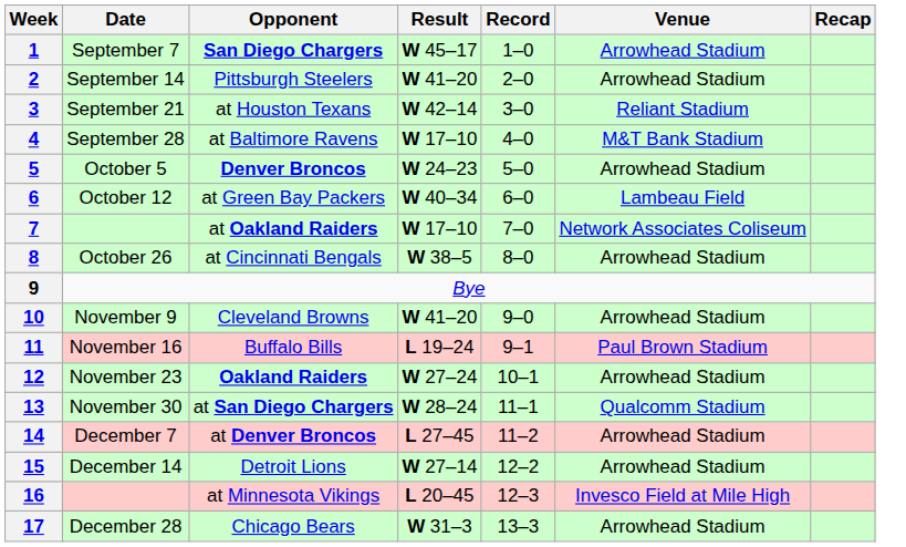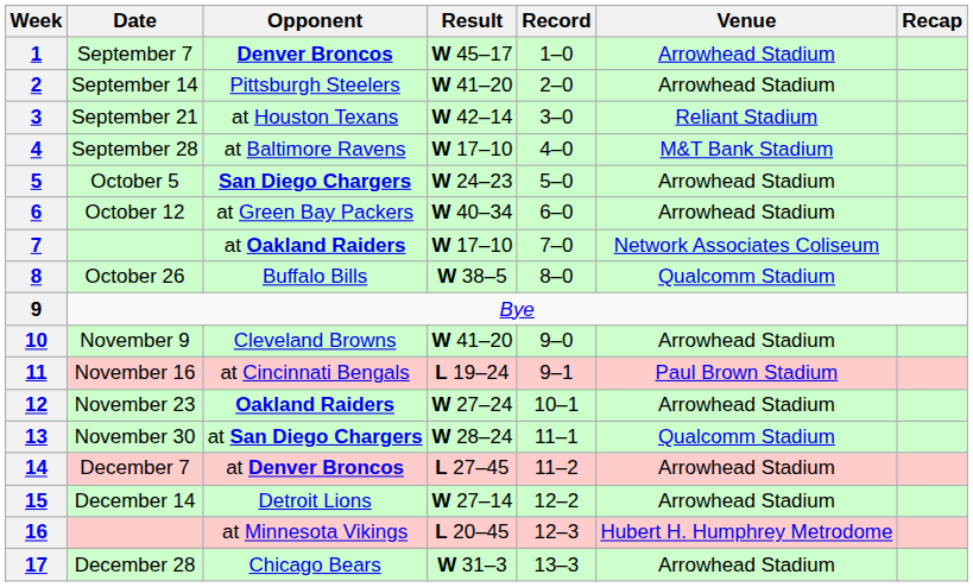1 | Opponent: San Diego Chargers -> Denver Broncos
5 | Opponent: Denver Broncos -> San Diego Chargers
6 | Venue: Lambeau Field -> Arrowhead Stadium
8 | Opponent: at Cincinnati Bengals -> Buffalo Bills
8 | Venue: Arrowhead Stadium -> Qualcomm Stadium
11 | Opponent: Buffalo Bills -> at Cincinnati Bengals
16 | Venue: Invesco Field at Mile High -> Hubert H. Humphrey Metrodome
